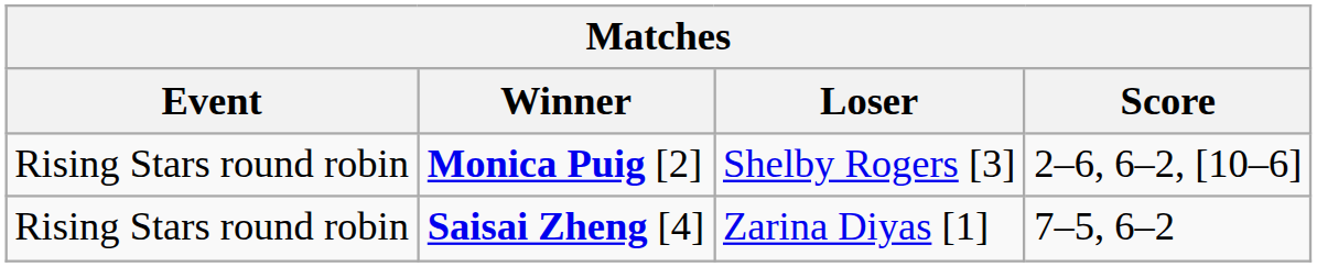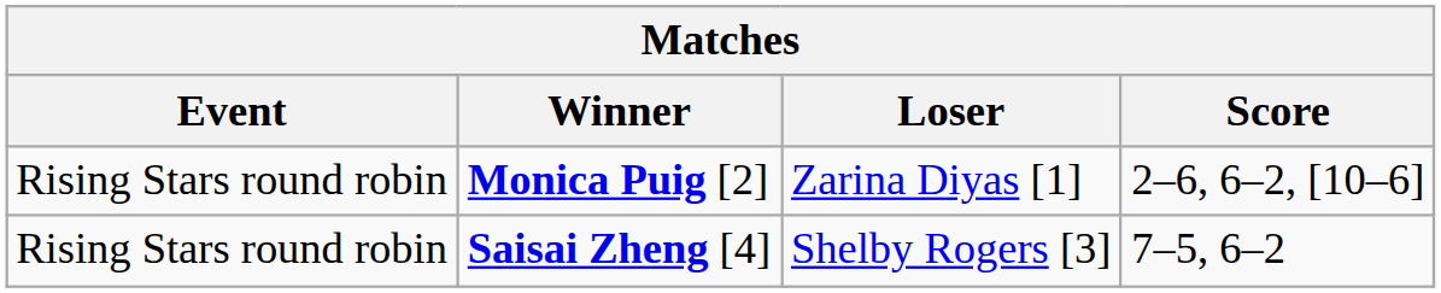Monica Puig [2] | Loser: Shelby Rogers [3] -> Zarina Diyas [1]
Saisai Zheng [4] | Loser: Zarina Diyas [1] -> Shelby Rogers [3]
